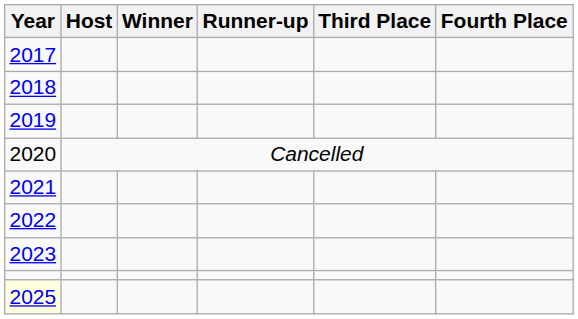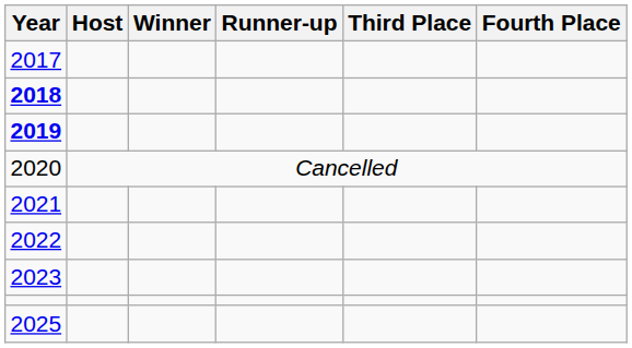2018 | Year: normal -> bold
2019 | Year: normal -> bold
2025 | Year: lightyellow background -> no background
